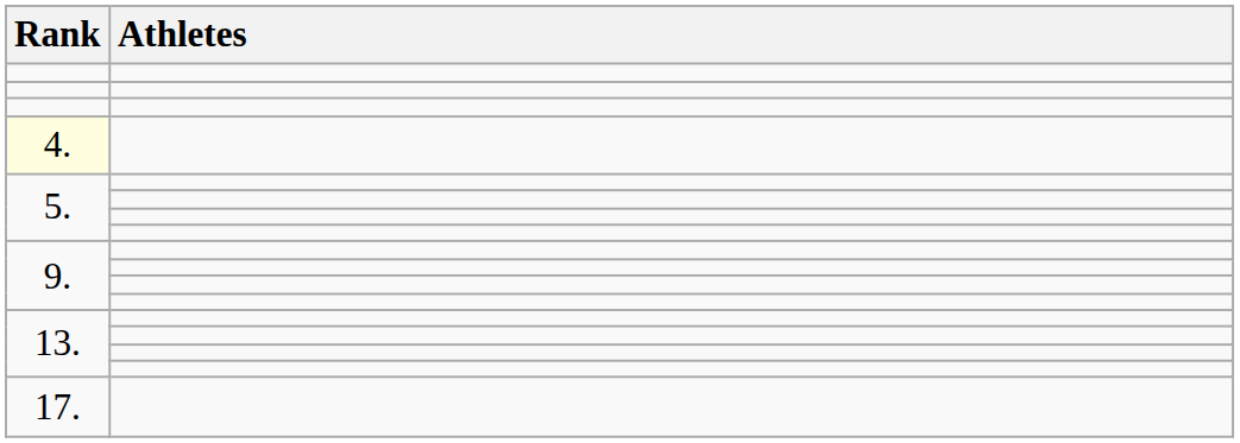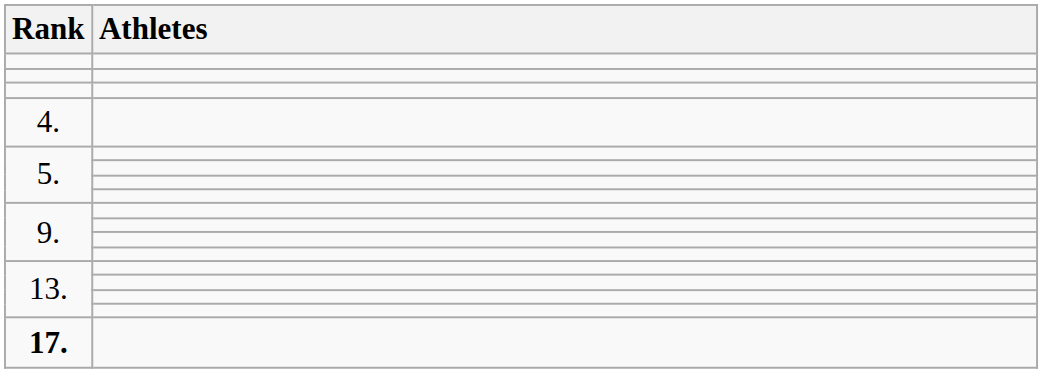row 5 | Rank: lightyellow background -> no background
row 18 | Rank: normal -> bold
